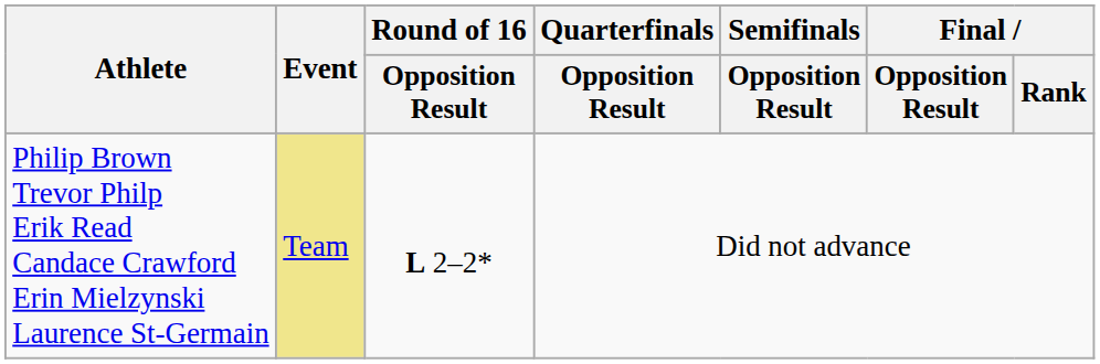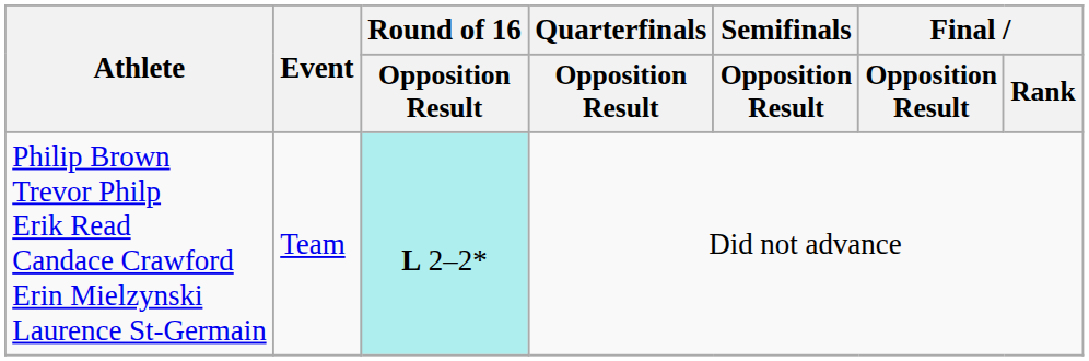row 3 | Event: khaki background -> no background
row 3 | Round of 16 / Opposition Result: no background -> paleturquoise background
